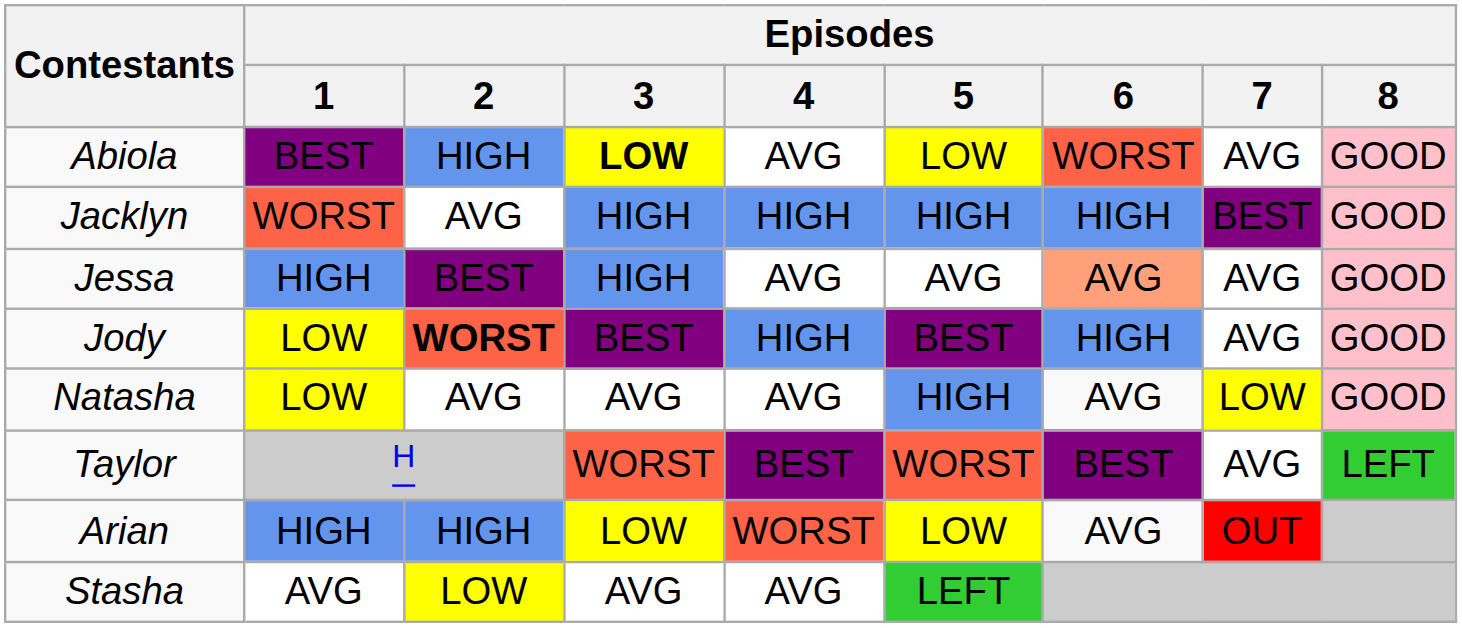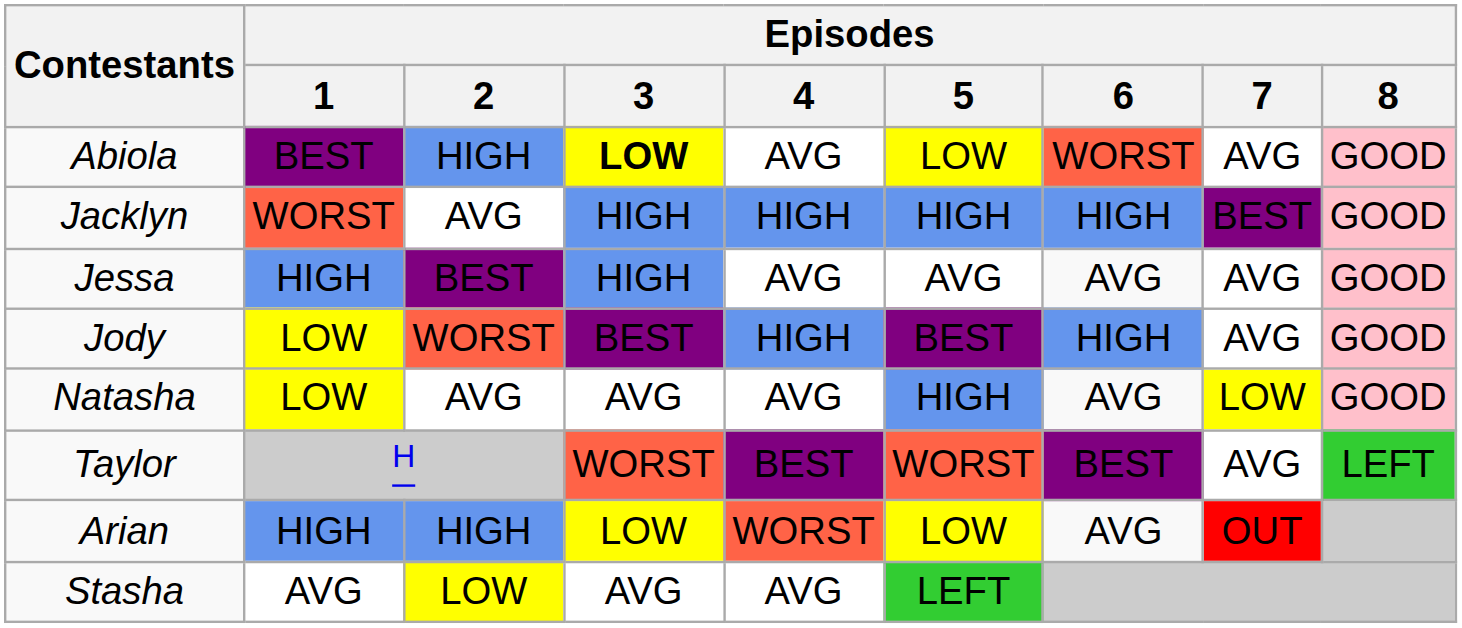Jessa | Episodes / 6: lightsalmon background -> no background
Jody | Episodes / 2: bold -> normal
